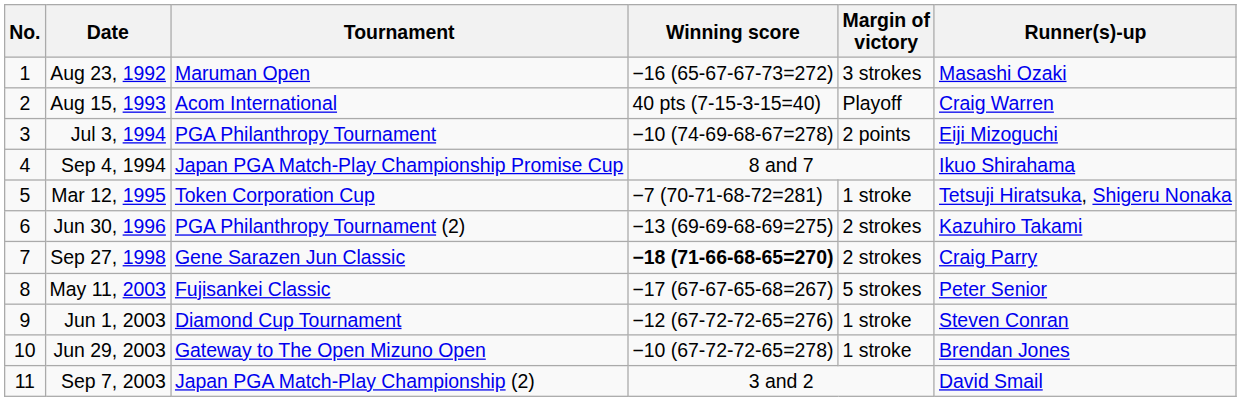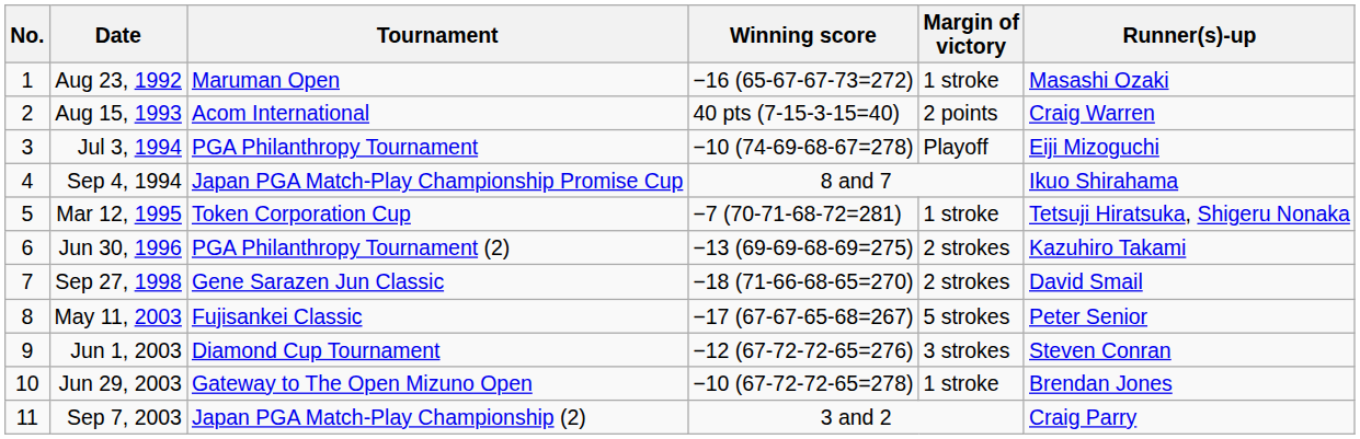Aug 23, 1992 | Margin of victory: 3 strokes -> 1 stroke
Aug 15, 1993 | Margin of victory: Playoff -> 2 points
Jul 3, 1994 | Margin of victory: 2 points -> Playoff
Sep 27, 1998 | Winning score: bold -> normal
Sep 27, 1998 | Runner(s)-up: Craig Parry -> David Smail
Jun 1, 2003 | Margin of victory: 1 stroke -> 3 strokes
Sep 7, 2003 | Runner(s)-up: David Smail -> Craig Parry
